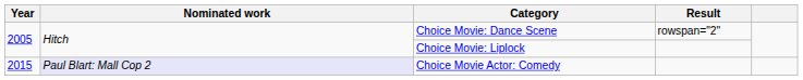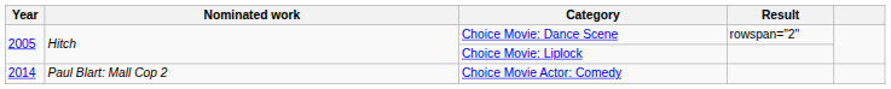Choice Movie Actor: Comedy | Year: 2015 -> 2014
Choice Movie Actor: Comedy | Nominated work: lavender background -> no background
